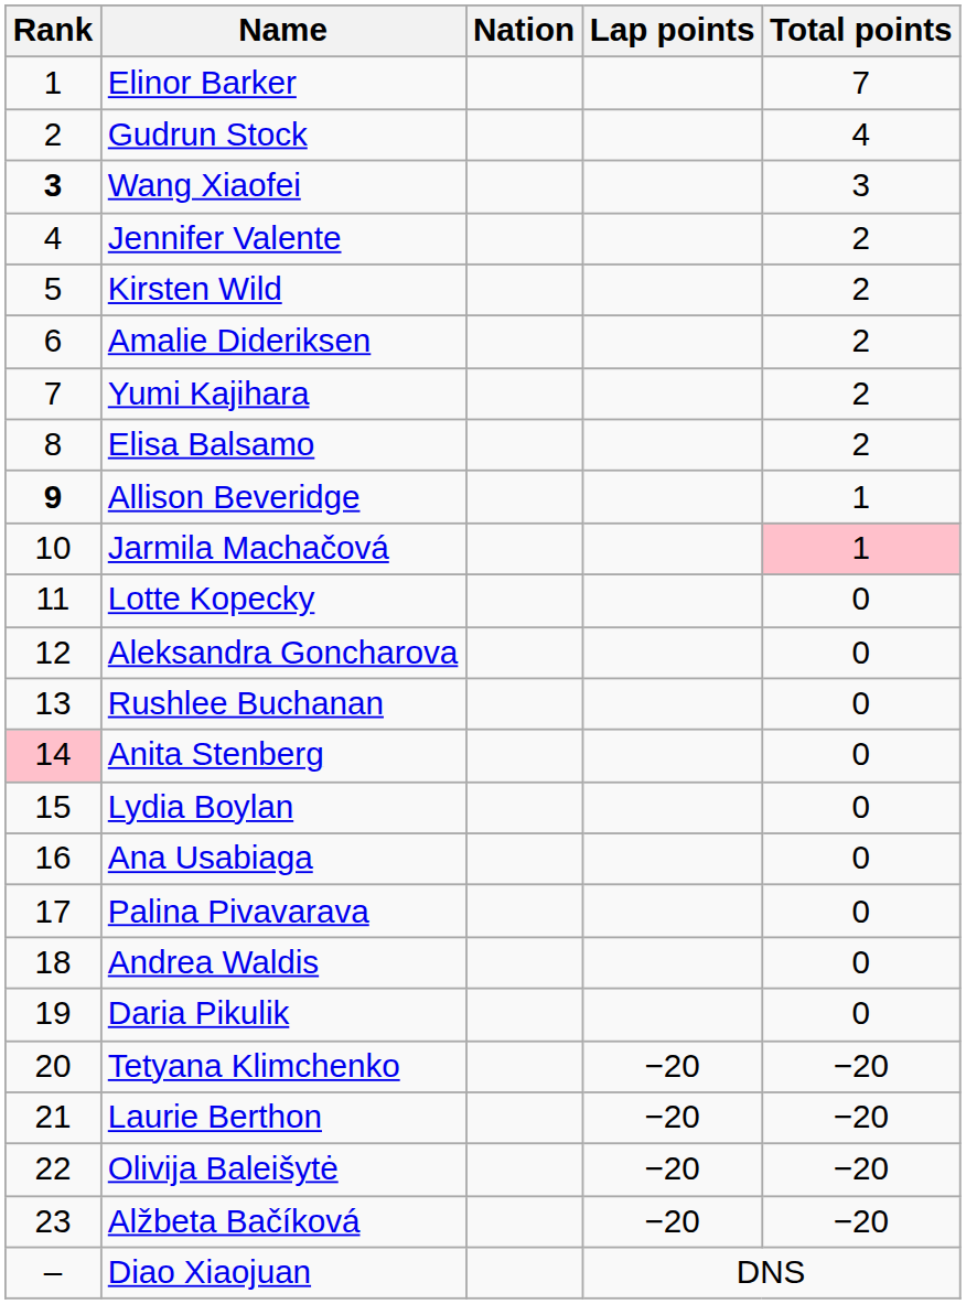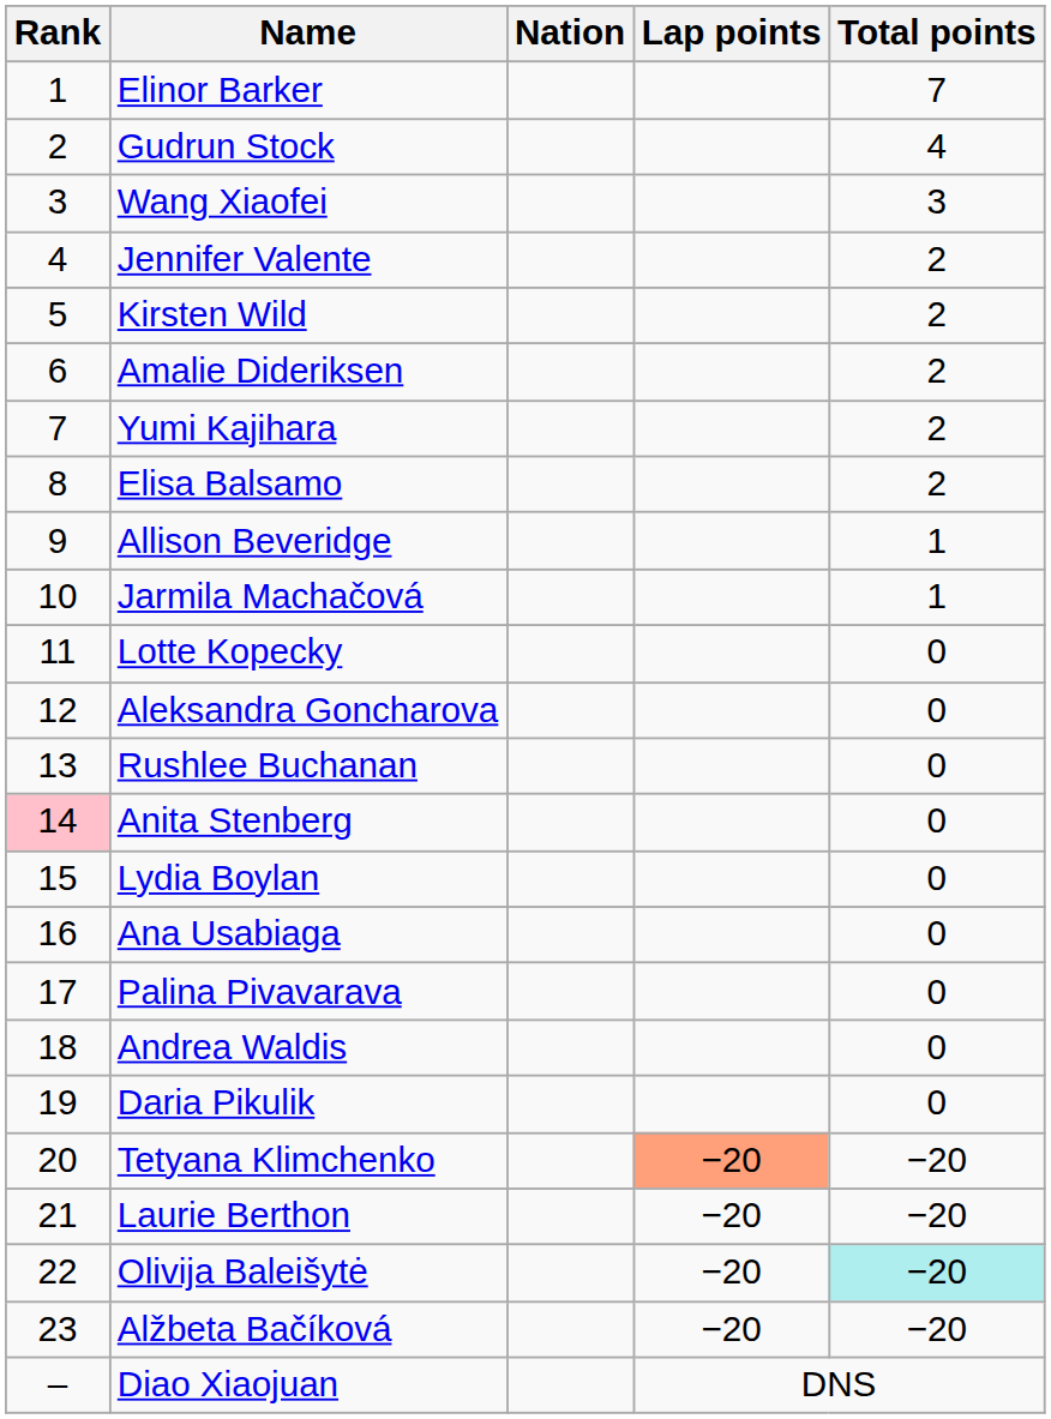Wang Xiaofei | Rank: bold -> normal
Allison Beveridge | Rank: bold -> normal
Jarmila Machačová | Total points: pink background -> no background
Tetyana Klimchenko | Lap points: no background -> lightsalmon background
Olivija Baleišytė | Total points: no background -> paleturquoise background
